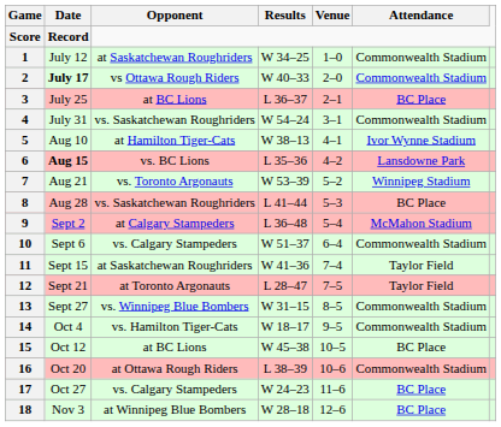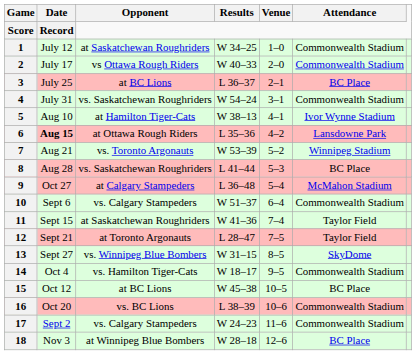2 | Date / Record: bold -> normal
6 | Opponent: vs. BC Lions -> at Ottawa Rough Riders
9 | Date / Record: Sept 2 -> Oct 27
13 | Attendance: Commonwealth Stadium -> SkyDome
16 | Opponent: at Ottawa Rough Riders -> vs. BC Lions
17 | Date / Record: Oct 27 -> Sept 2
17 | Attendance: BC Place -> Commonwealth Stadium
